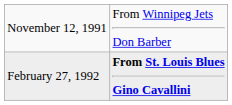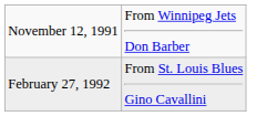February 27, 1992 | column 2: bold -> normal
